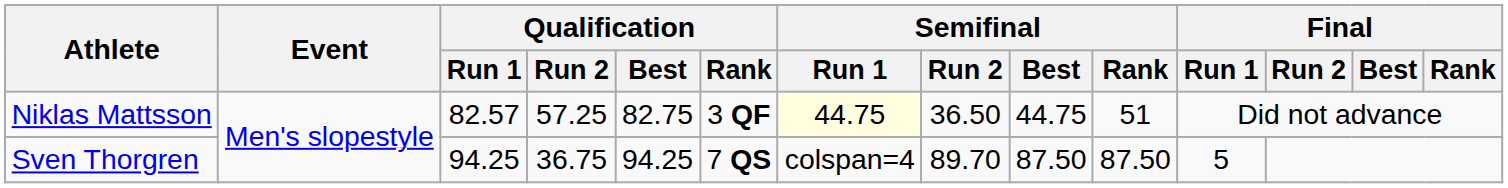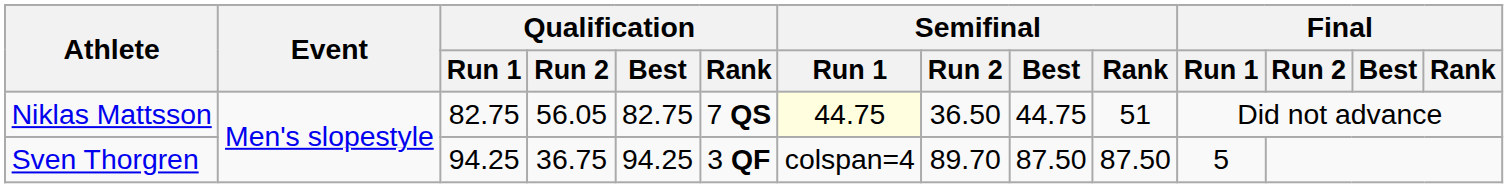Niklas Mattsson | Qualification / Run 1: 82.57 -> 82.75
Niklas Mattsson | Qualification / Run 2: 57.25 -> 56.05
Niklas Mattsson | Qualification / Rank: 3 QF -> 7 QS
Sven Thorgren | Qualification / Rank: 7 QS -> 3 QF
